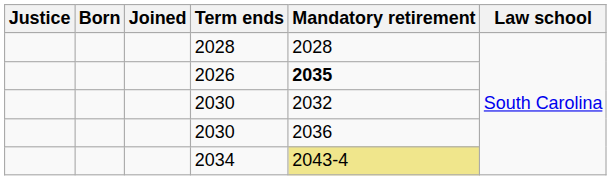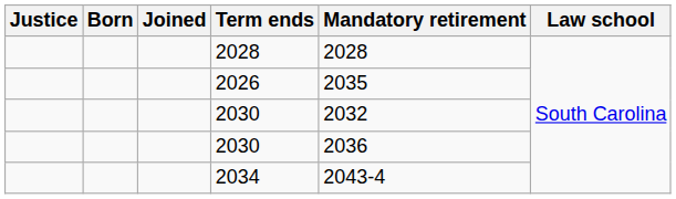2026 | Mandatory retirement: bold -> normal
2034 | Mandatory retirement: khaki background -> no background
